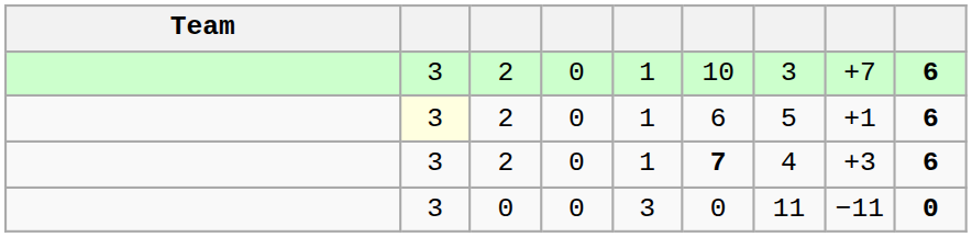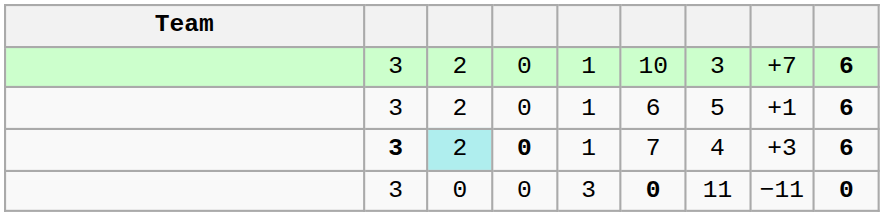row 3 | column 2: lightyellow background -> no background
row 4 | column 2: normal -> bold
row 4 | column 3: no background -> paleturquoise background
row 4 | column 4: normal -> bold
row 4 | column 6: bold -> normal
row 5 | column 6: normal -> bold
